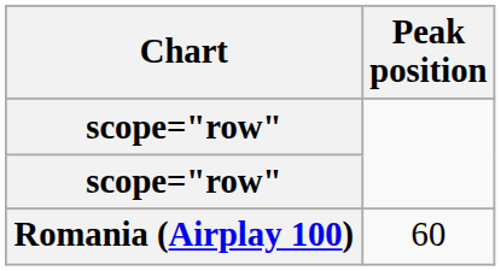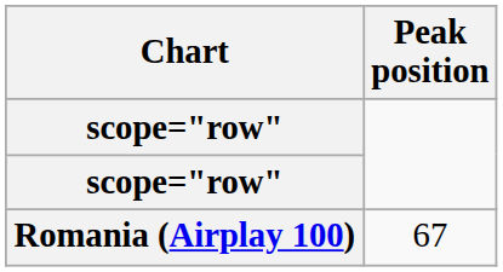Romania (Airplay 100) | Peak position: 60 -> 67
